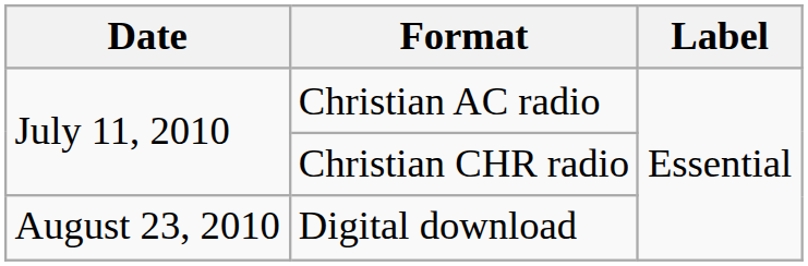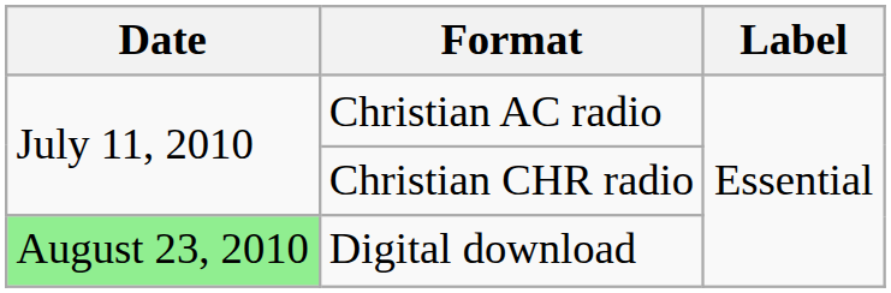Digital download | Date: no background -> lightgreen background
